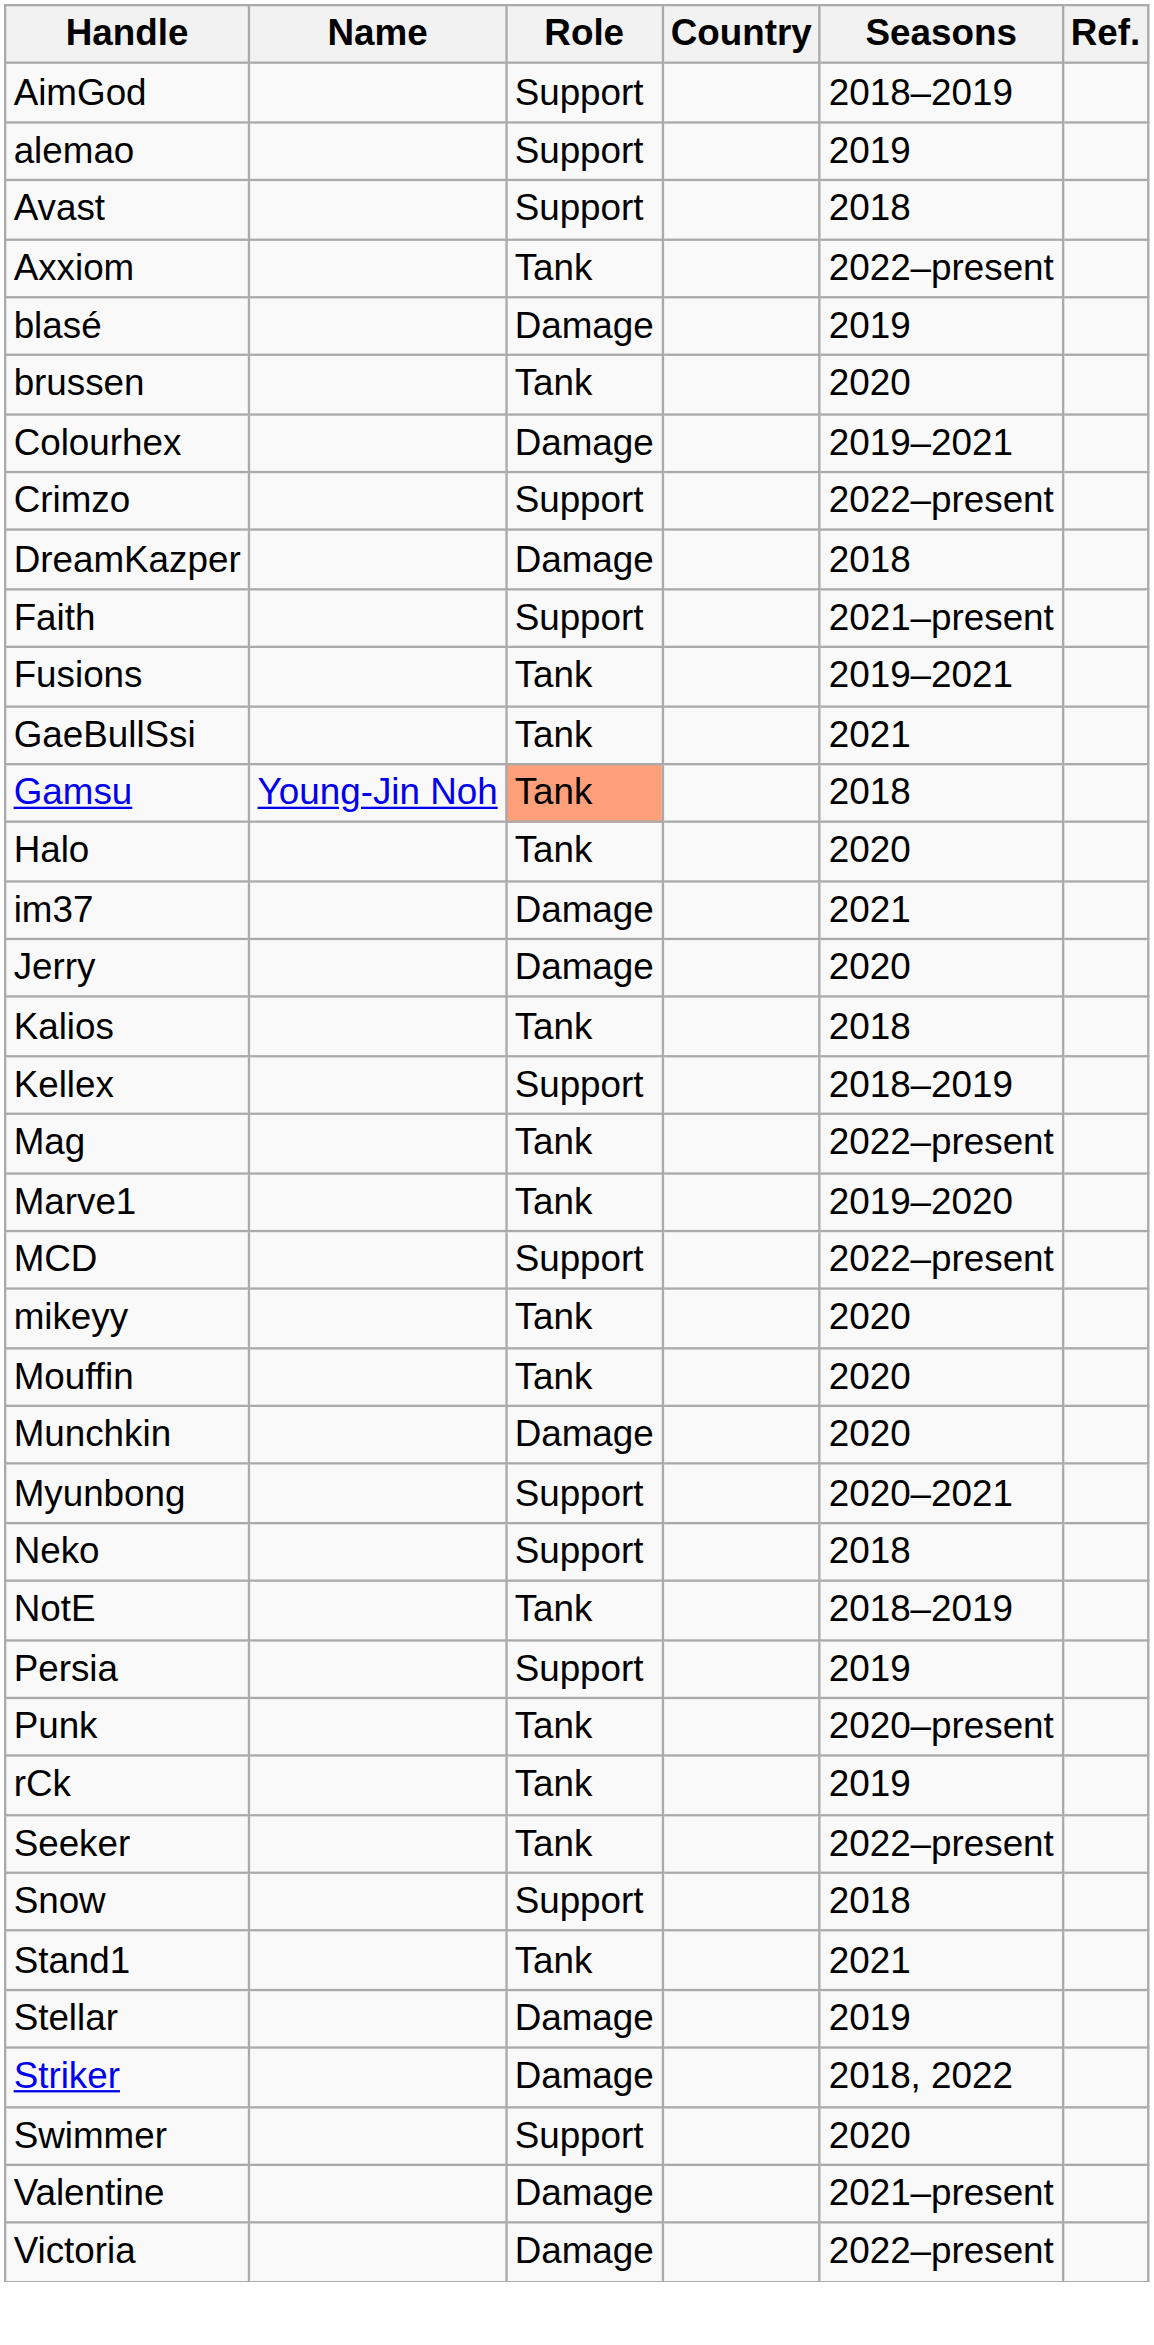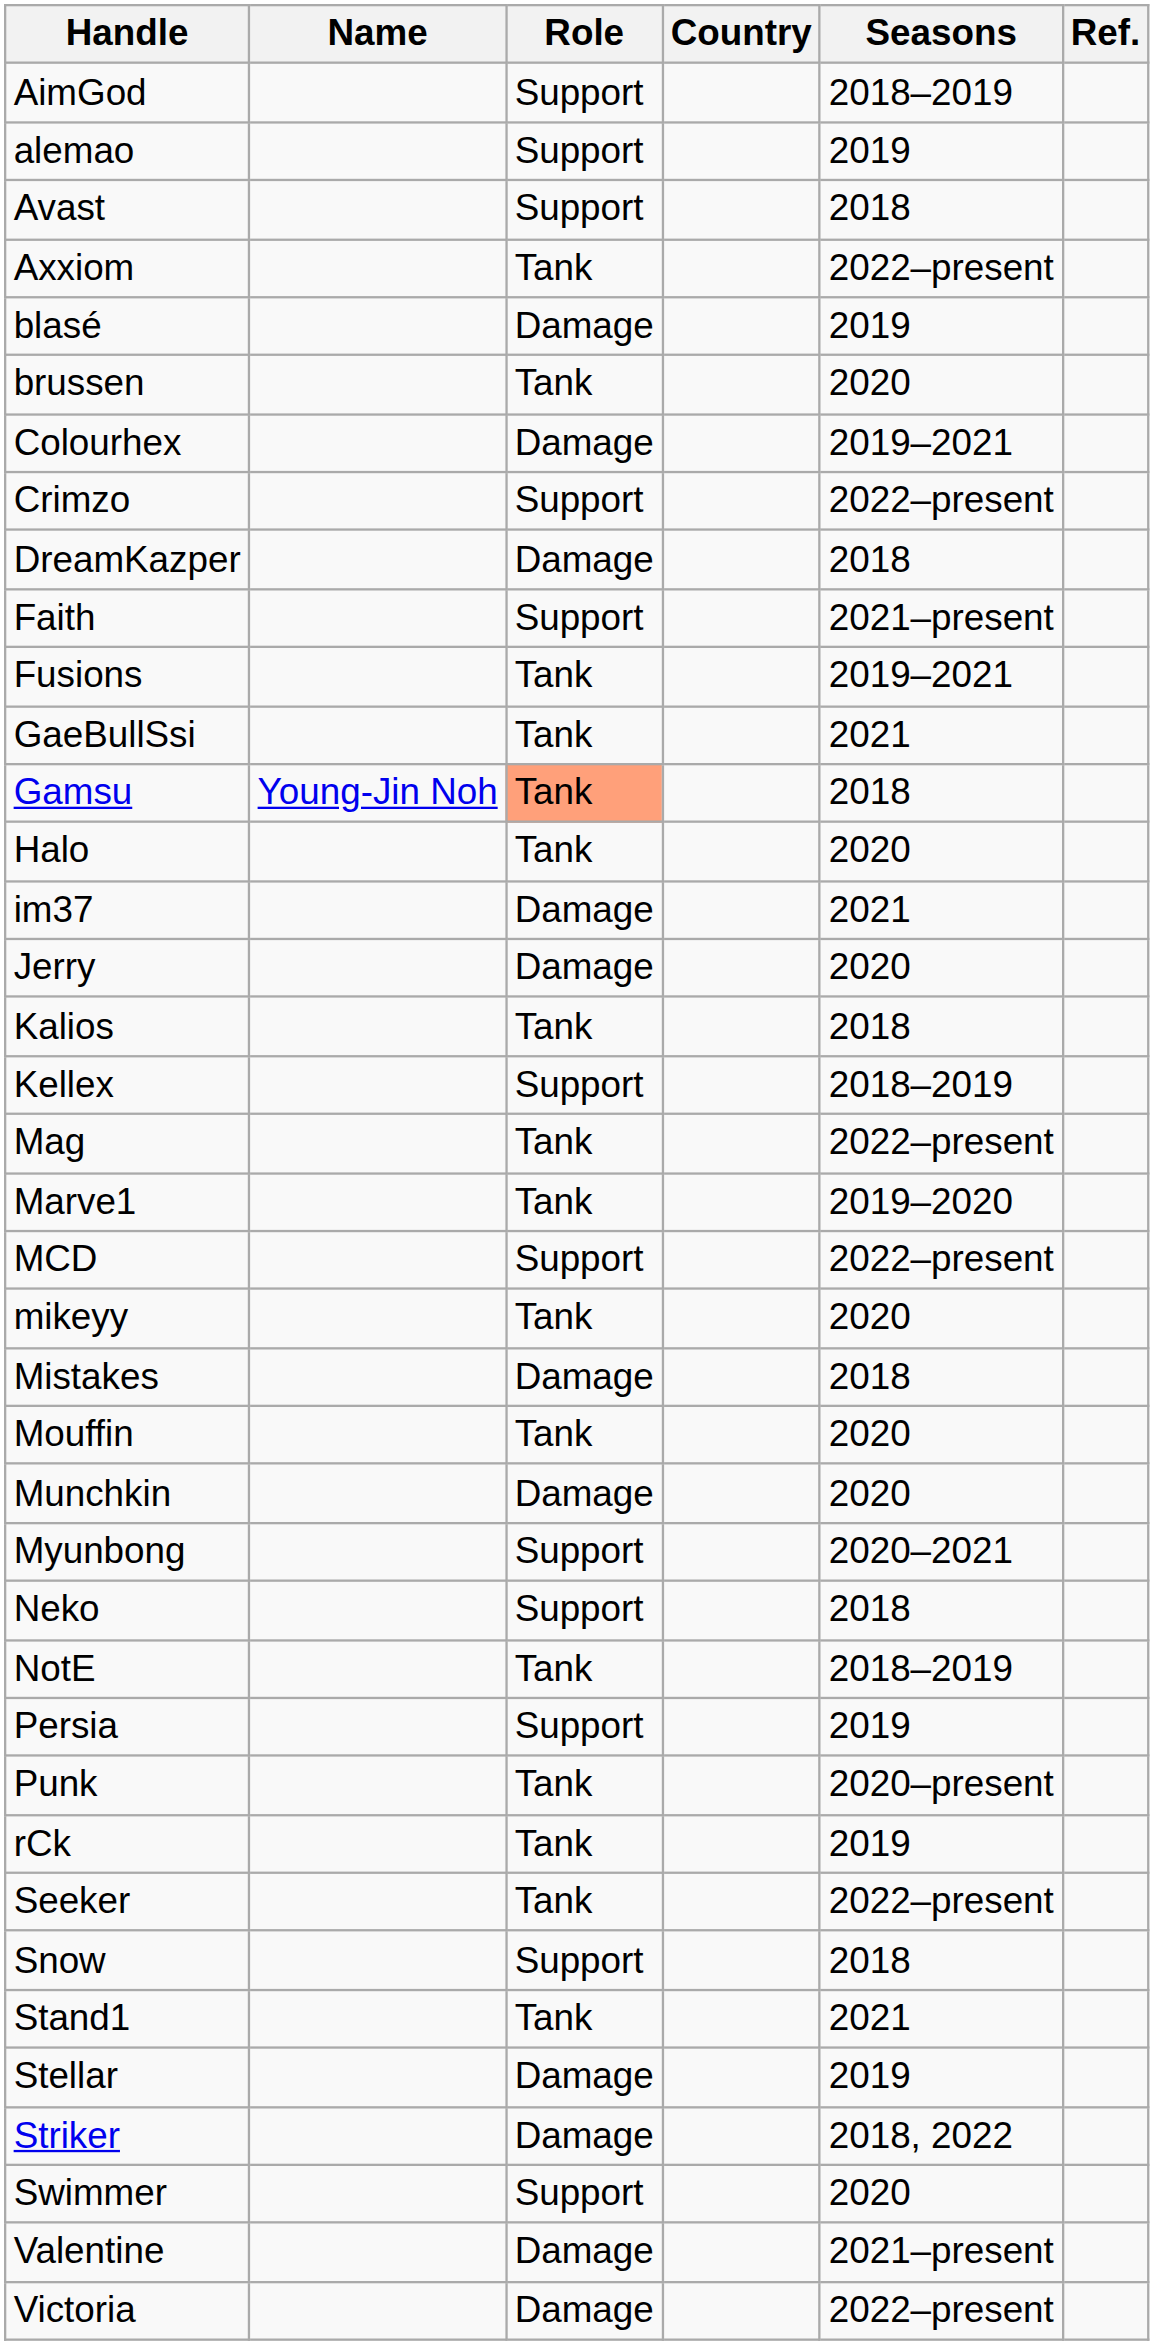+ row: Mistakes | Damage | 2018
